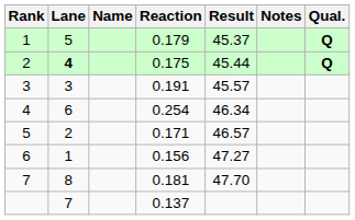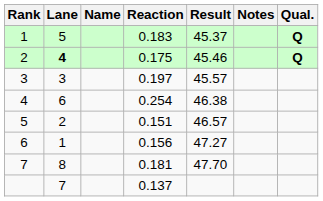row 2 | Reaction: 0.179 -> 0.183
row 3 | Result: 45.44 -> 45.46
row 4 | Reaction: 0.191 -> 0.197
row 5 | Result: 46.34 -> 46.38
row 6 | Reaction: 0.171 -> 0.151
